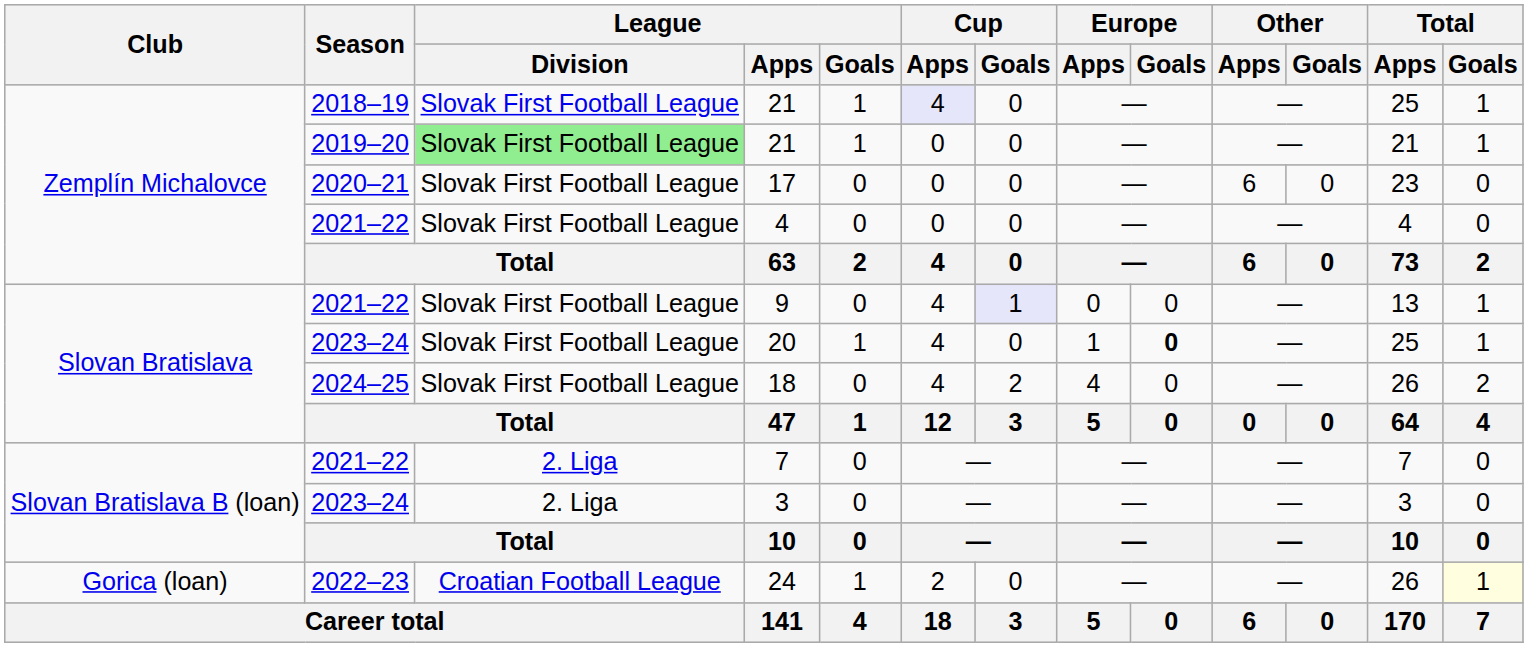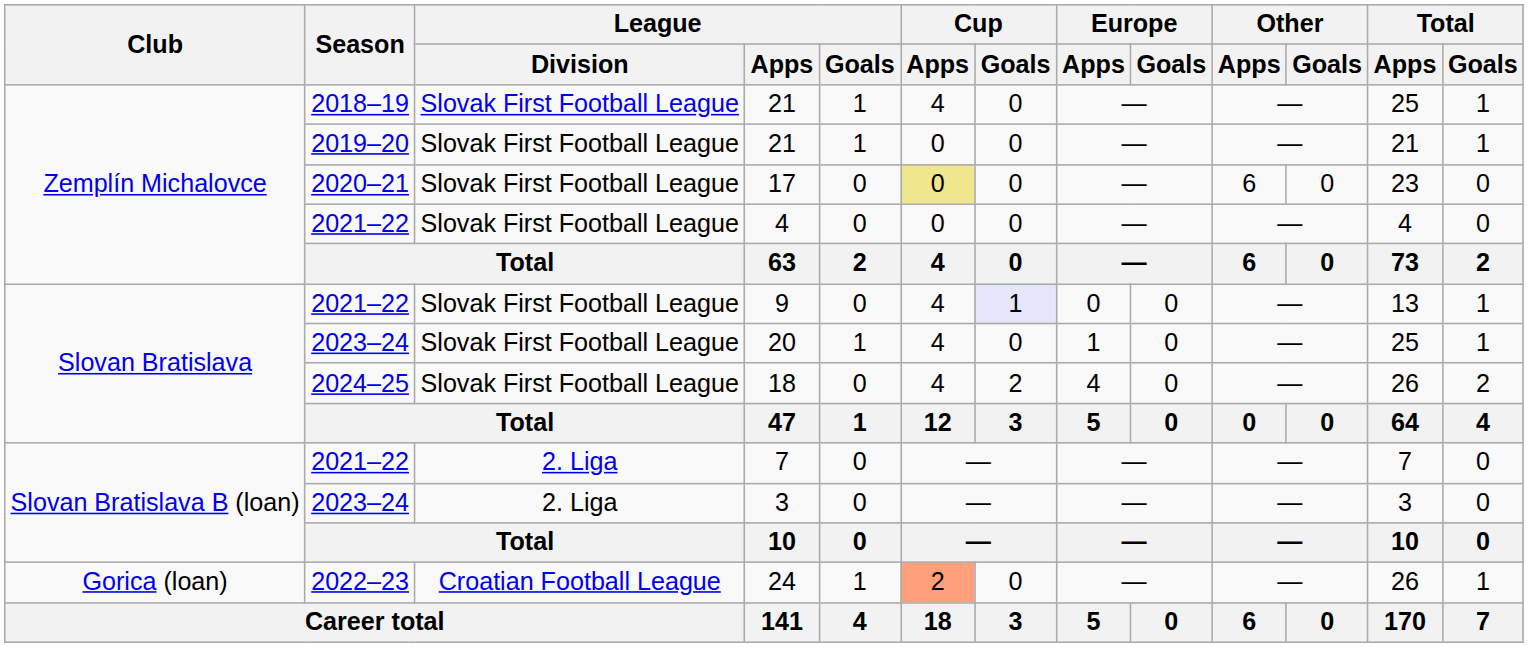2018–19 / 21 | Cup / Apps: lavender background -> no background
2019–20 / 21 | League / Division: lightgreen background -> no background
17 | Cup / Apps: no background -> khaki background
20 | Europe / Goals: bold -> normal
24 | Cup / Apps: no background -> lightsalmon background
24 | Total / Goals: lightyellow background -> no background
